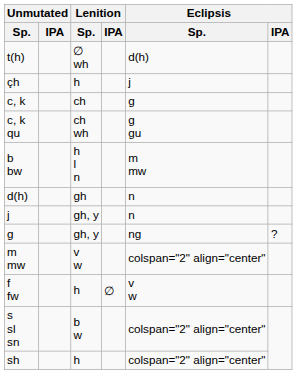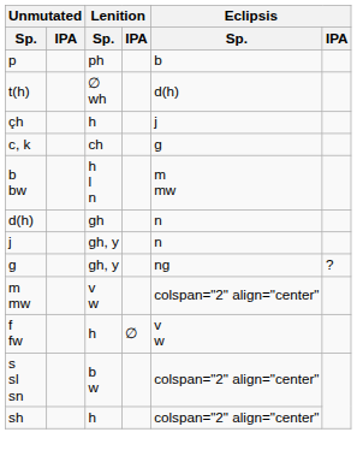+ row: p | ph | b
- row: c, k qu | ch wh | g gu
